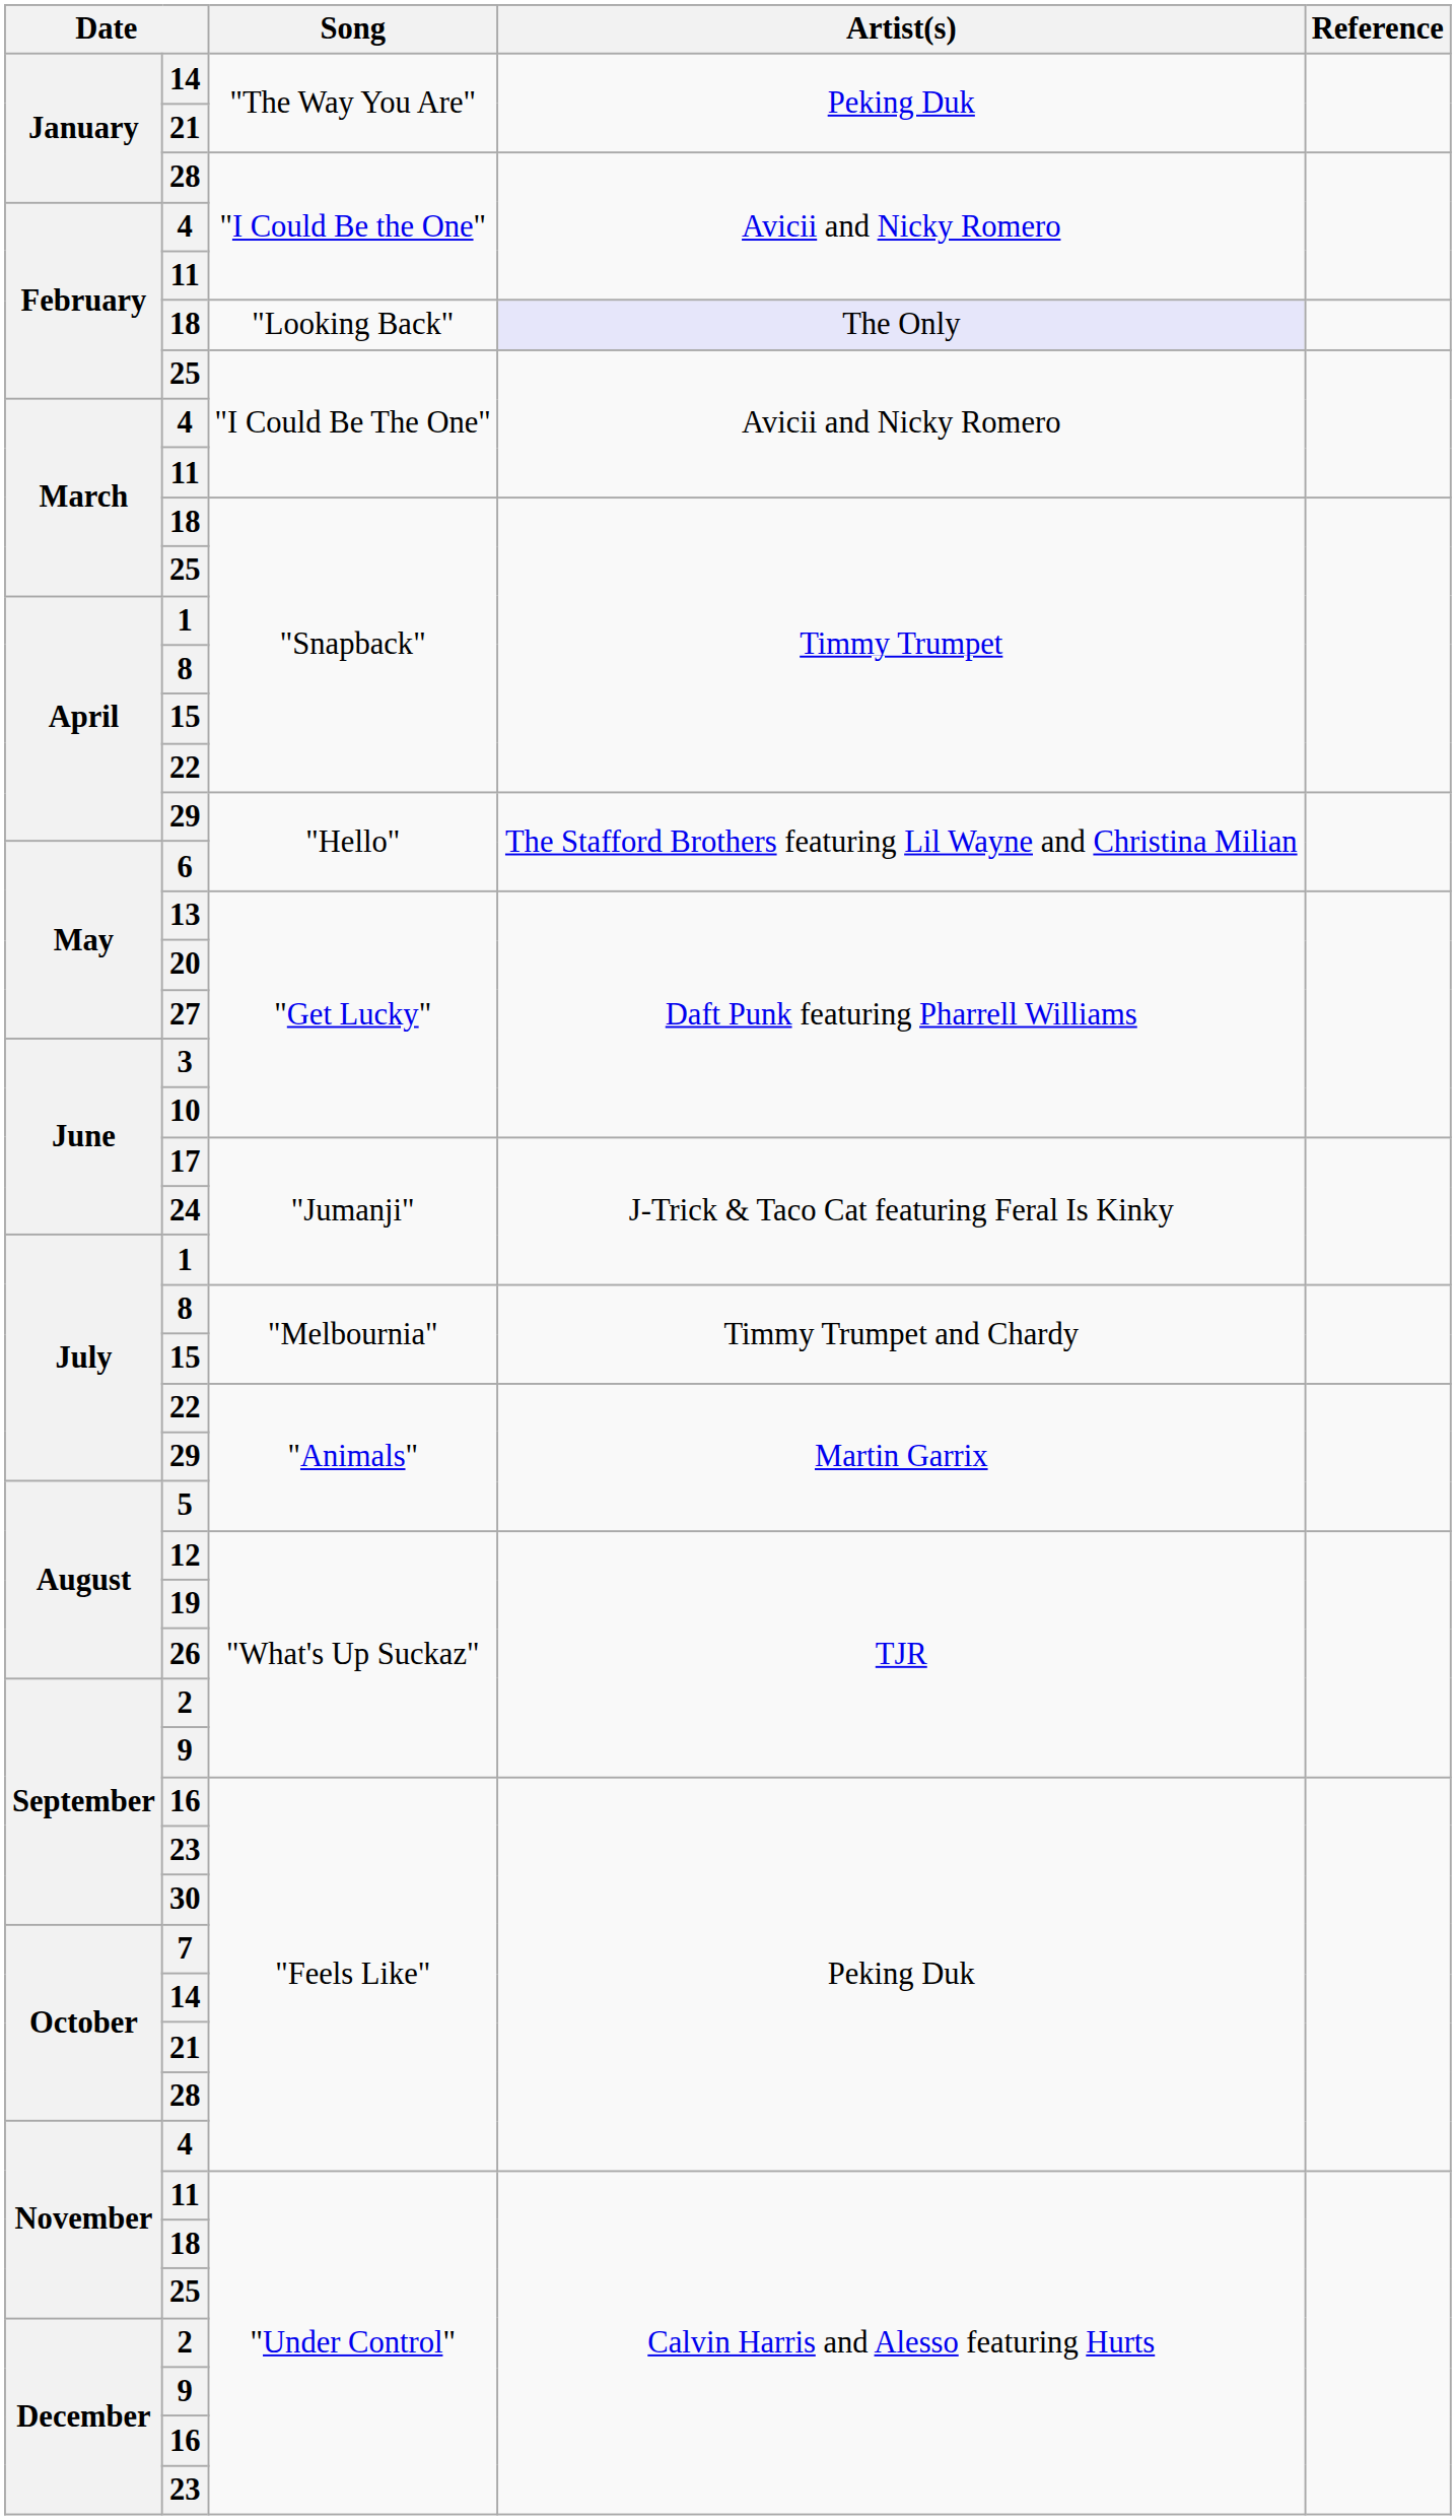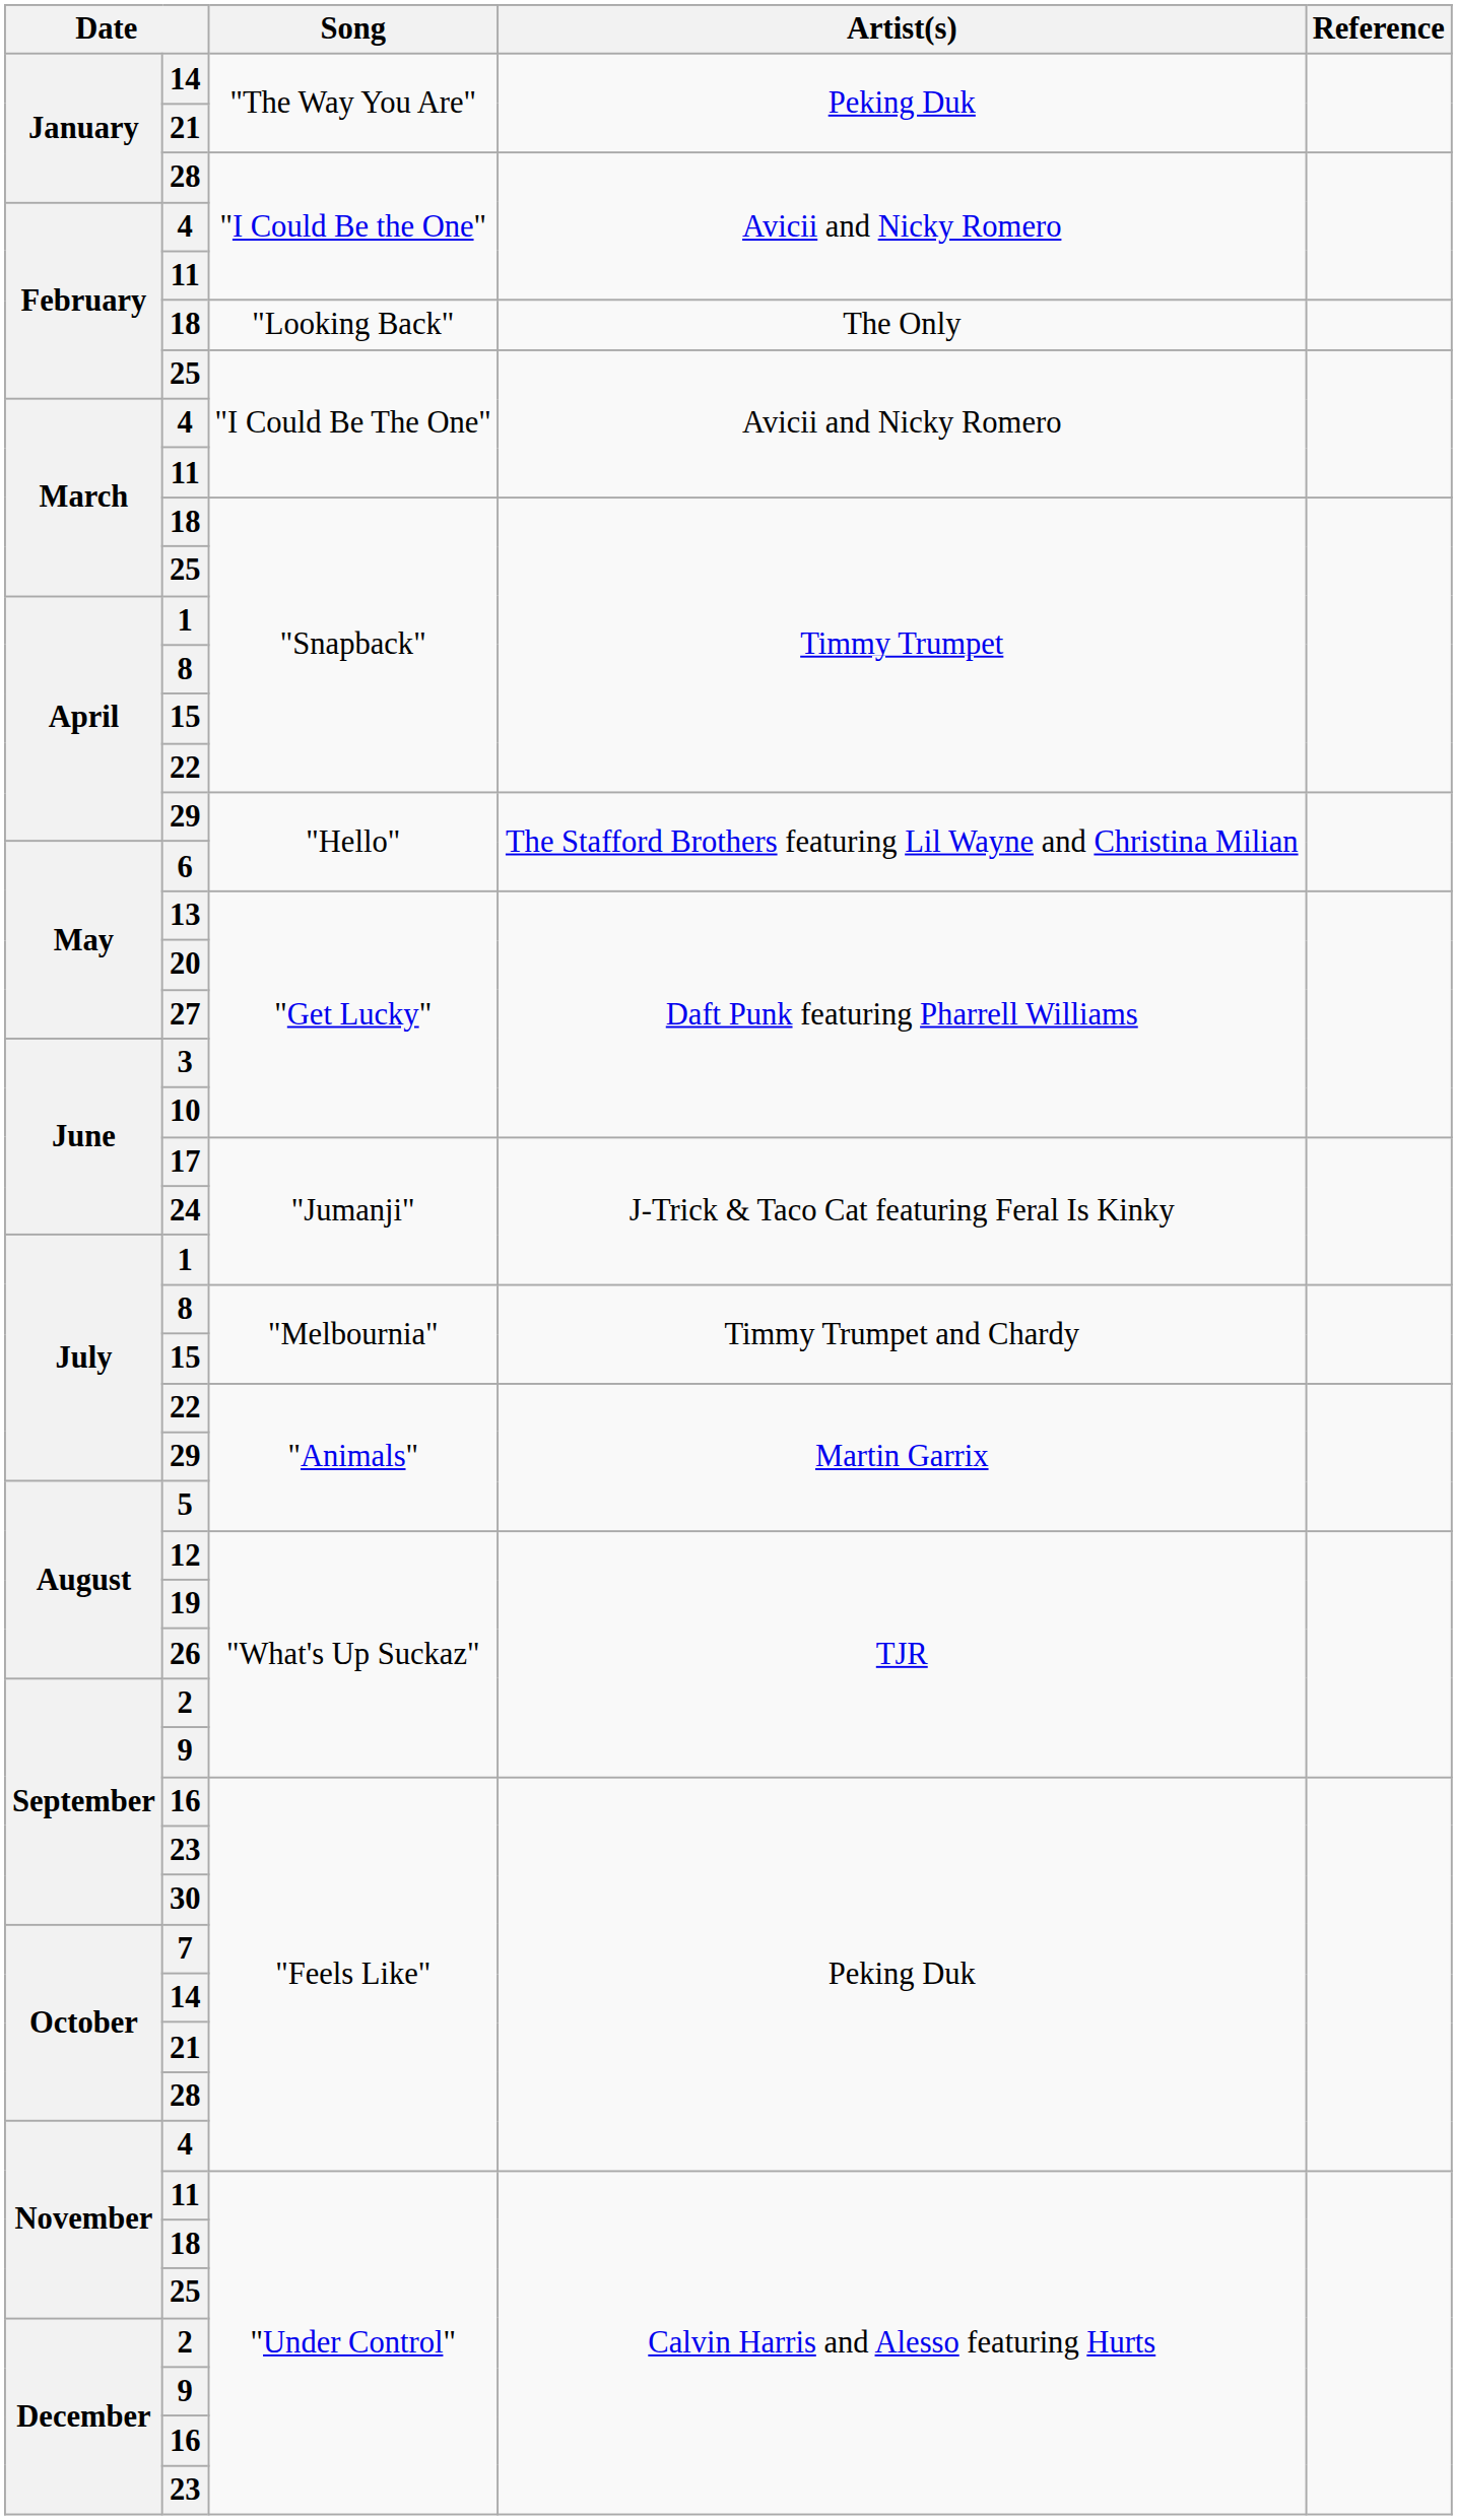18 / "Looking Back" | Artist(s): lavender background -> no background
